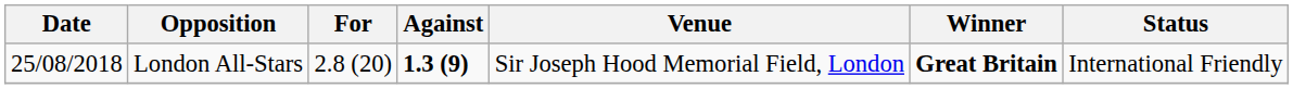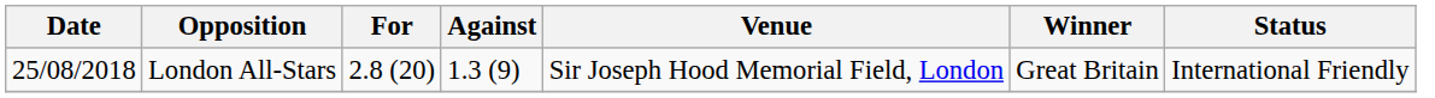row 2 | Against: bold -> normal
row 2 | Winner: bold -> normal
